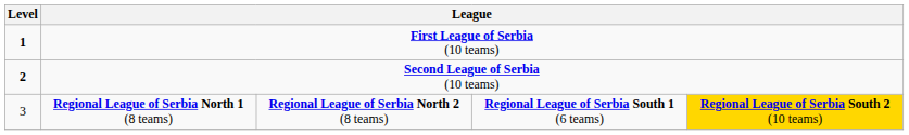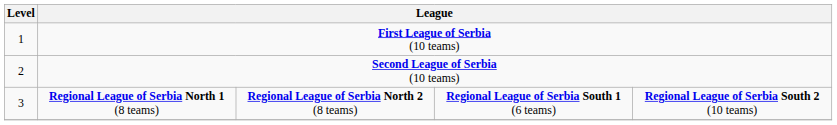First League of Serbia (10 teams) | Level: bold -> normal
Second League of Serbia (10 teams) | Level: bold -> normal
Regional League of Serbia North 1 (8 teams) | column 5: gold background -> no background
